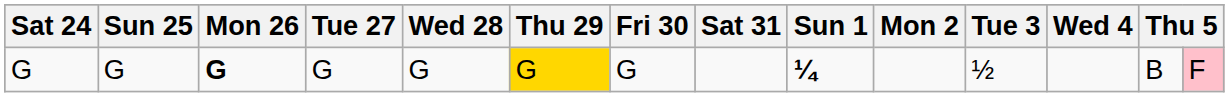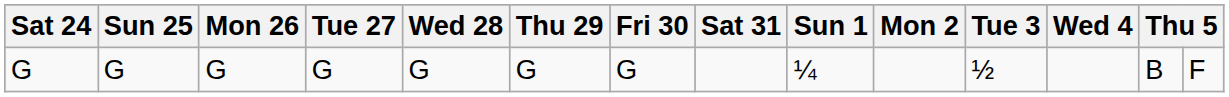row 2 | Mon 26: bold -> normal
row 2 | Thu 29: gold background -> no background
row 2 | Sun 1: bold -> normal
row 2 | column 14: pink background -> no background
